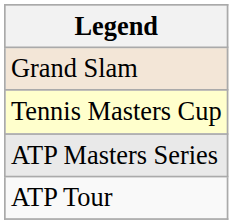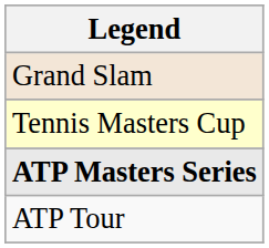row 4 | column 1: normal -> bold
